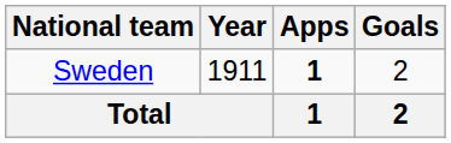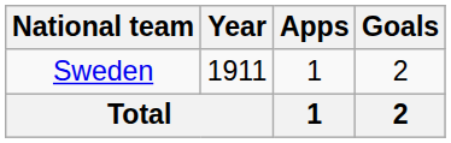Sweden | Apps: bold -> normal
